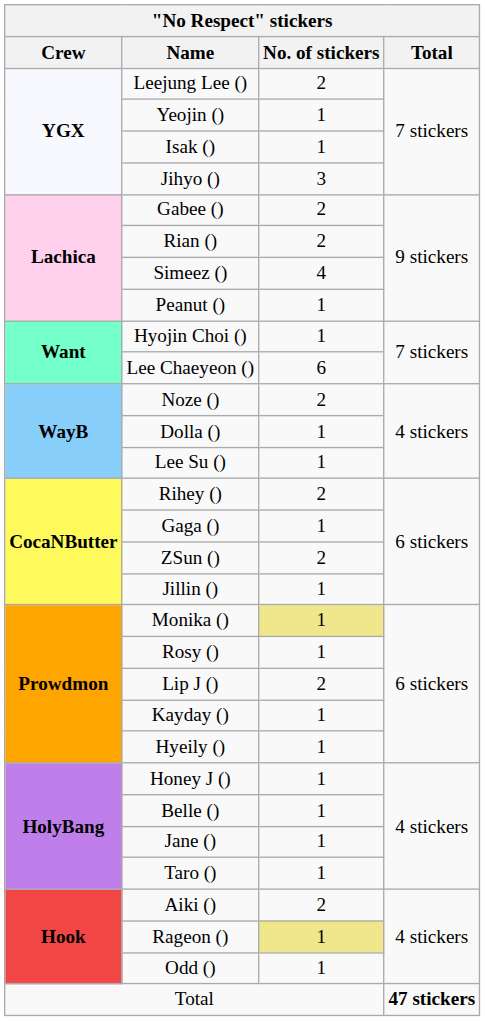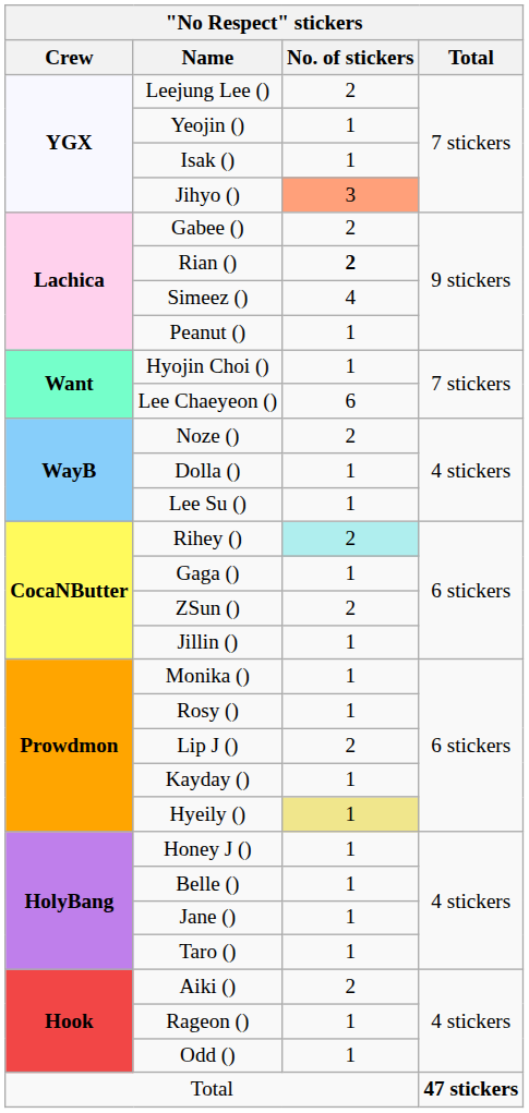Jihyo () | No. of stickers: no background -> lightsalmon background
Rian () | No. of stickers: normal -> bold
Rihey () | No. of stickers: no background -> paleturquoise background
Monika () | No. of stickers: khaki background -> no background
Hyeily () | No. of stickers: no background -> khaki background
Rageon () | No. of stickers: khaki background -> no background
